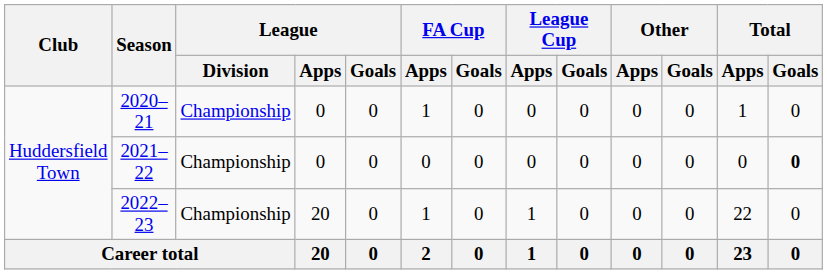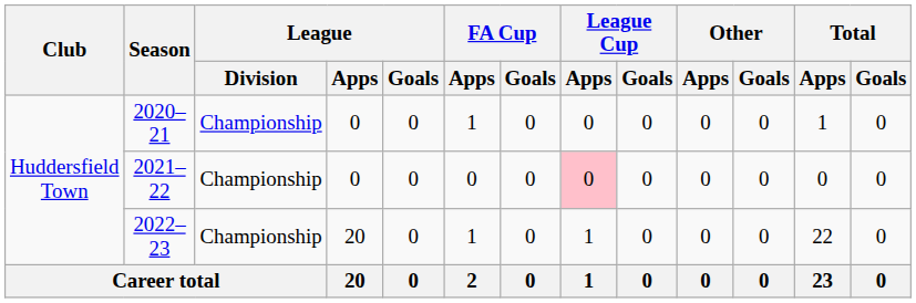2021–22 | League Cup / Apps: no background -> pink background
2021–22 | Total / Goals: bold -> normal
